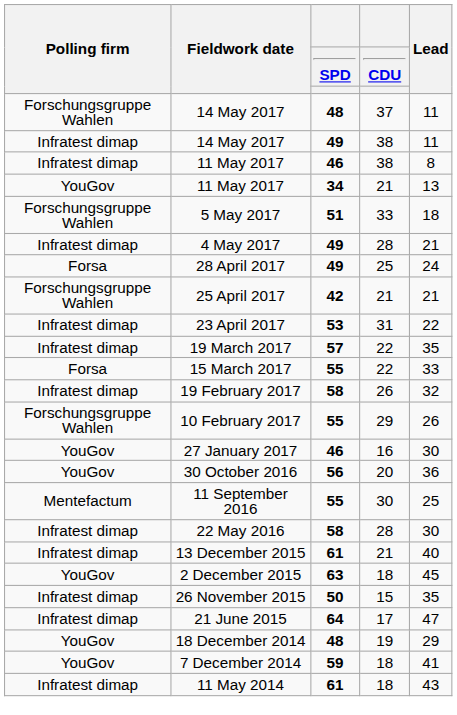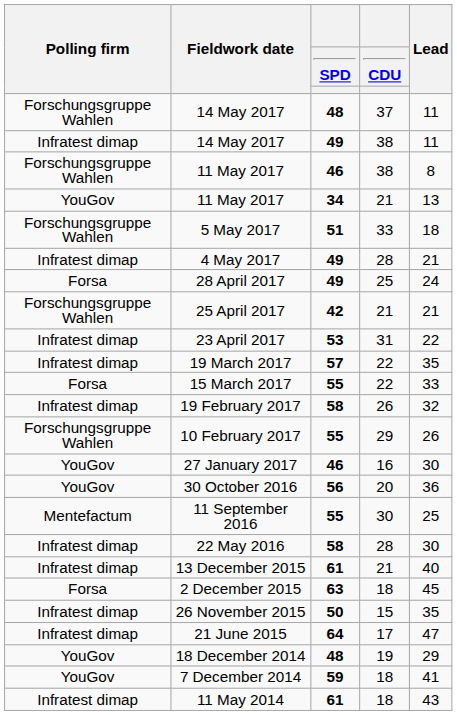11 May 2017 / 38 | Polling firm: Infratest dimap -> Forschungsgruppe Wahlen
2 December 2015 | Polling firm: YouGov -> Forsa
